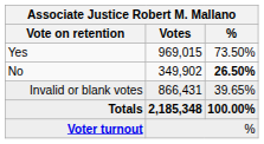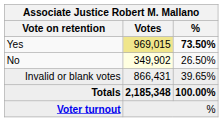Yes | Votes: no background -> khaki background
Yes | %: normal -> bold
No | Votes: no background -> lightyellow background
No | %: bold -> normal
